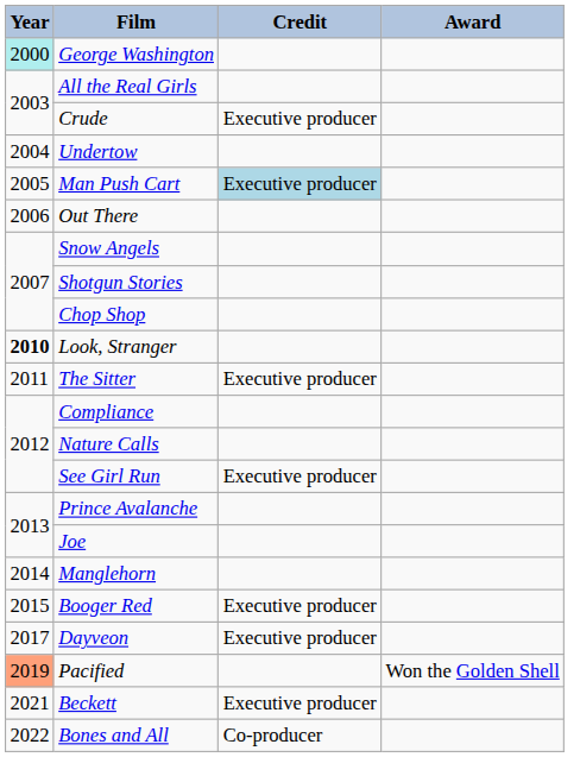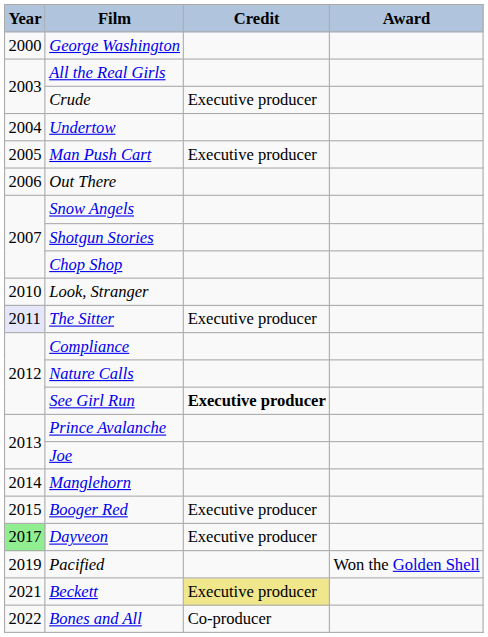George Washington | Year: paleturquoise background -> no background
Man Push Cart | Credit: lightblue background -> no background
Look, Stranger | Year: bold -> normal
The Sitter | Year: no background -> lavender background
See Girl Run | Credit: normal -> bold
Dayveon | Year: no background -> lightgreen background
Pacified | Year: lightsalmon background -> no background
Beckett | Credit: no background -> khaki background
